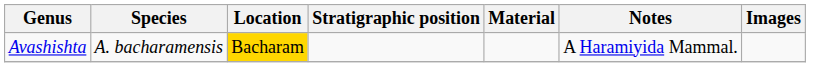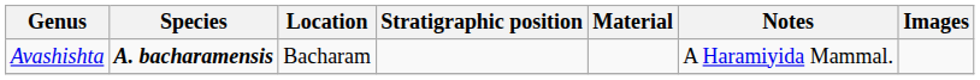Avashishta | Species: normal -> bold
Avashishta | Location: gold background -> no background
